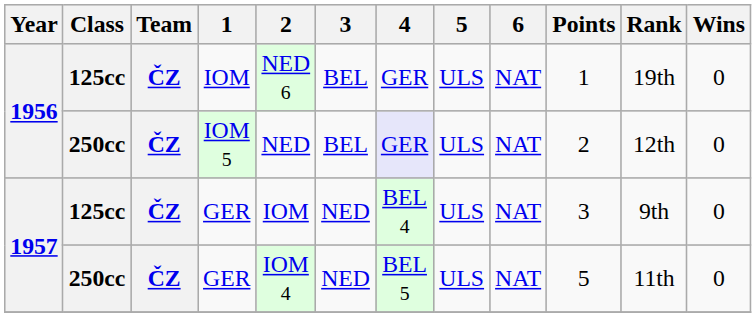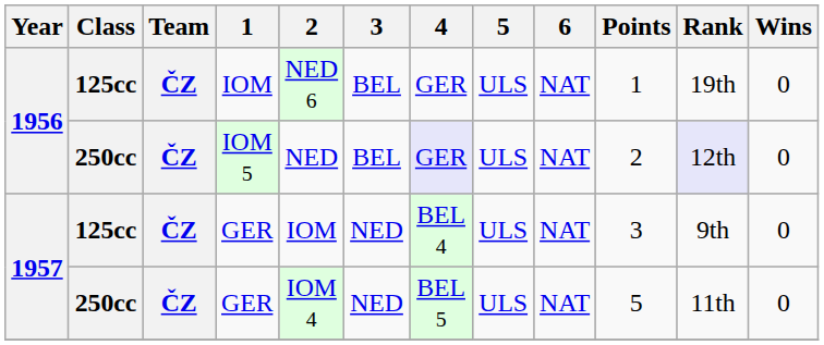IOM 5 | Rank: no background -> lavender background
